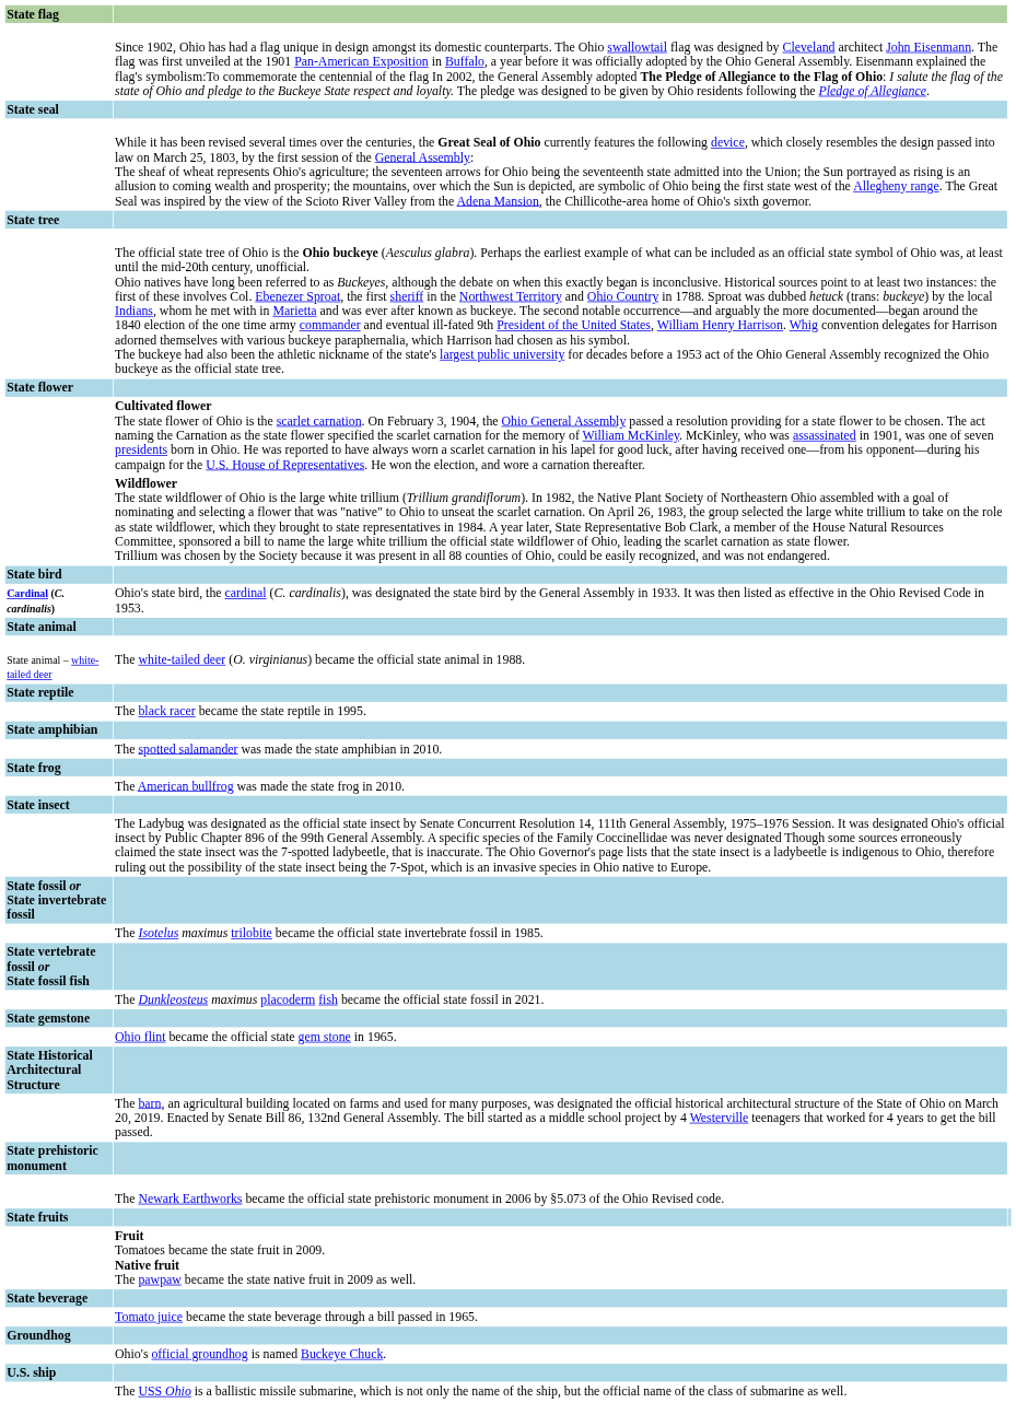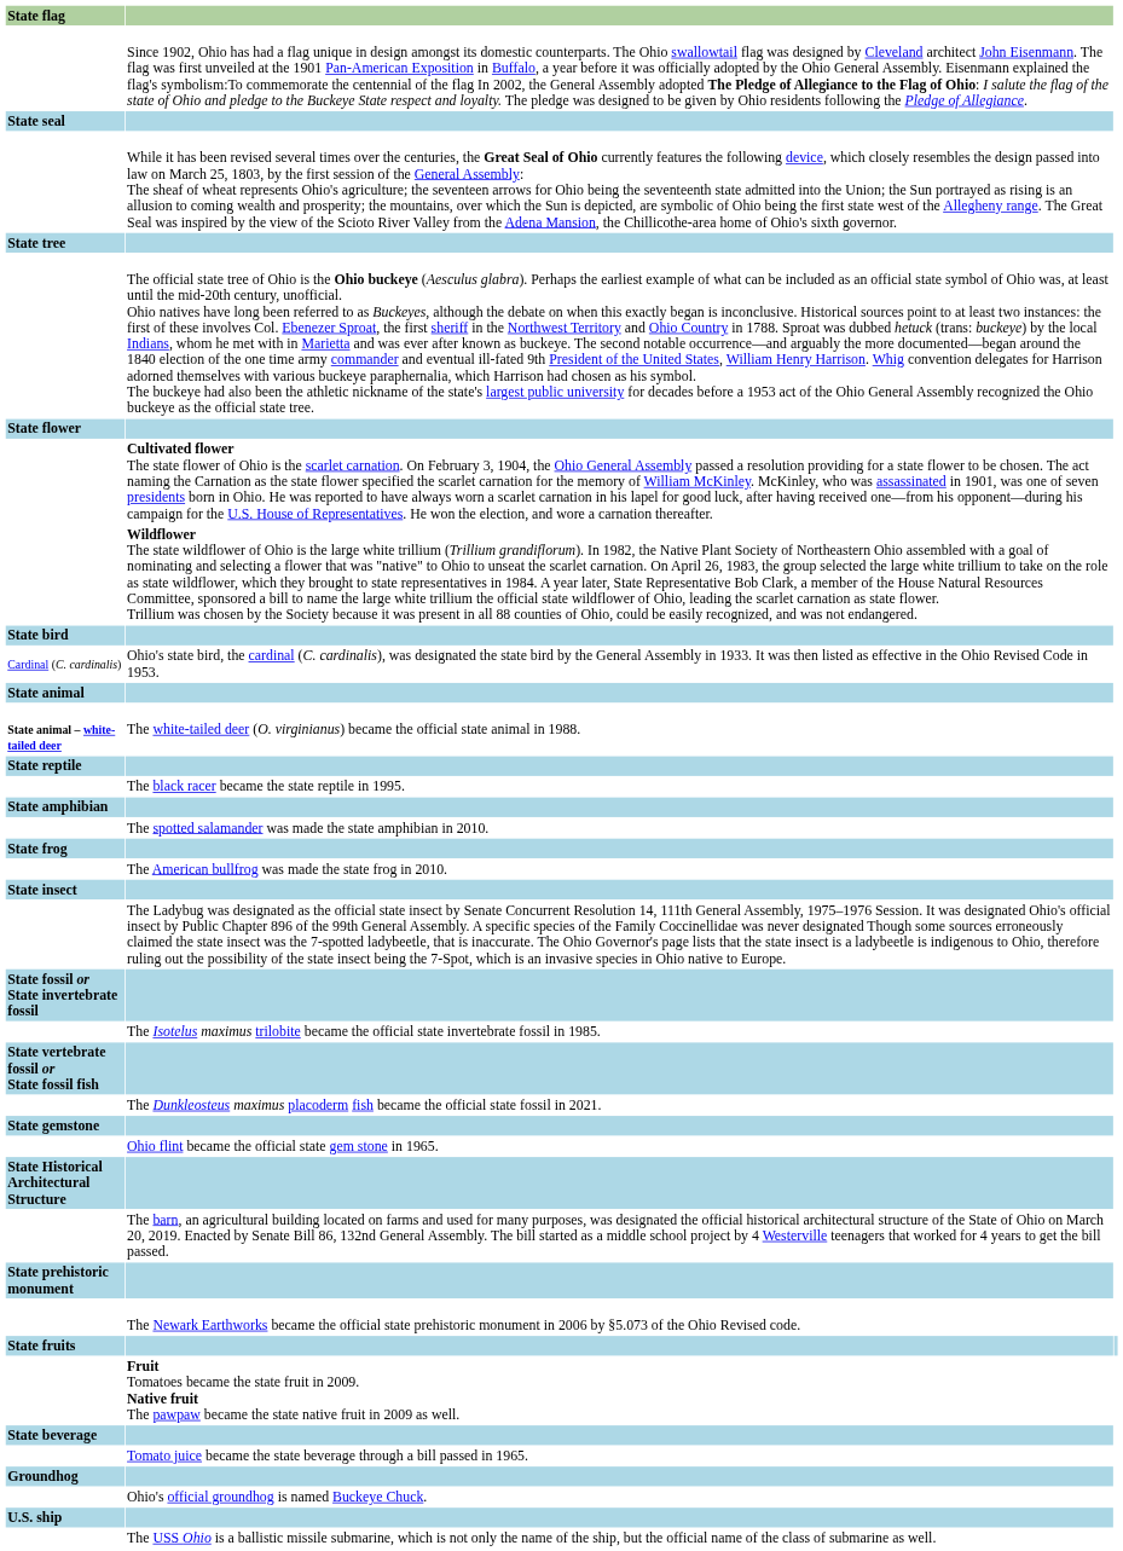Cardinal (C. cardinalis) | State flag: bold -> normal
State animal – white-tailed deer | State flag: normal -> bold
